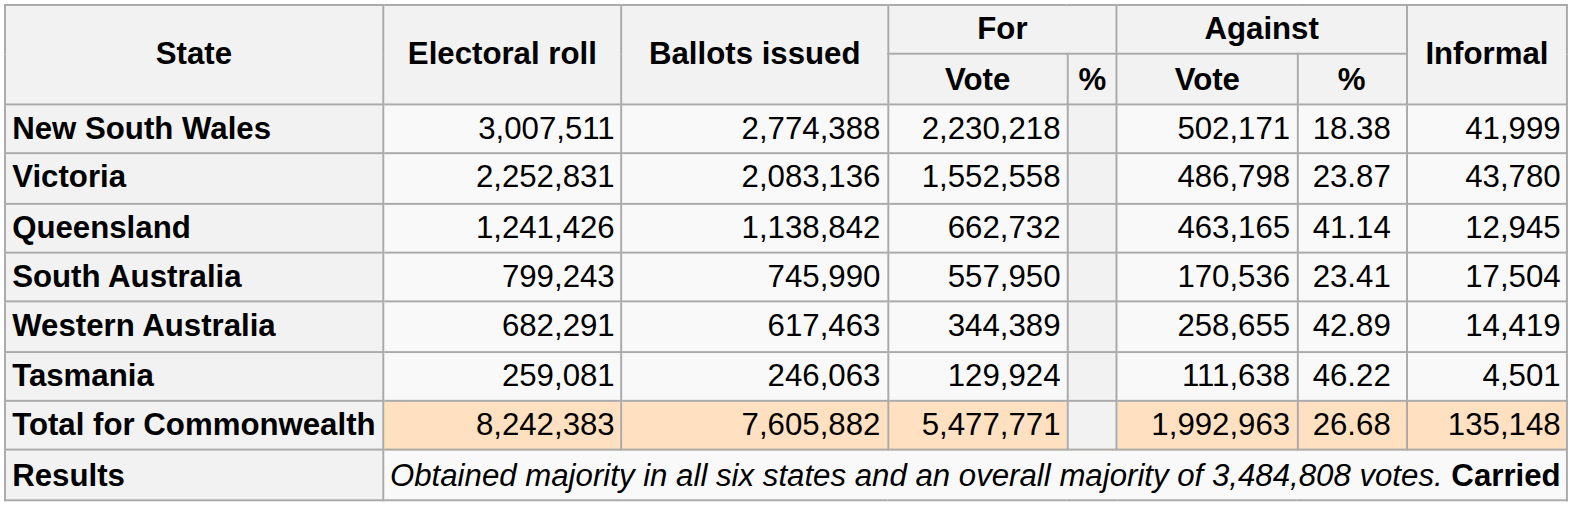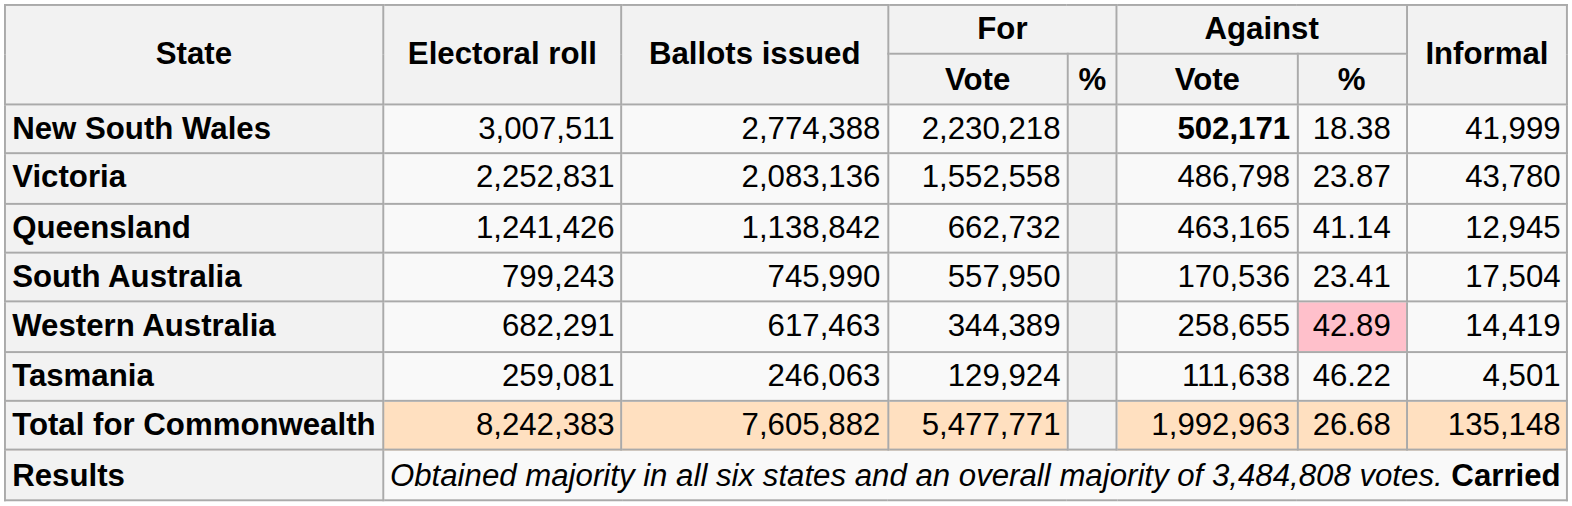New South Wales | Against / Vote: normal -> bold
Western Australia | Against / %: no background -> pink background
